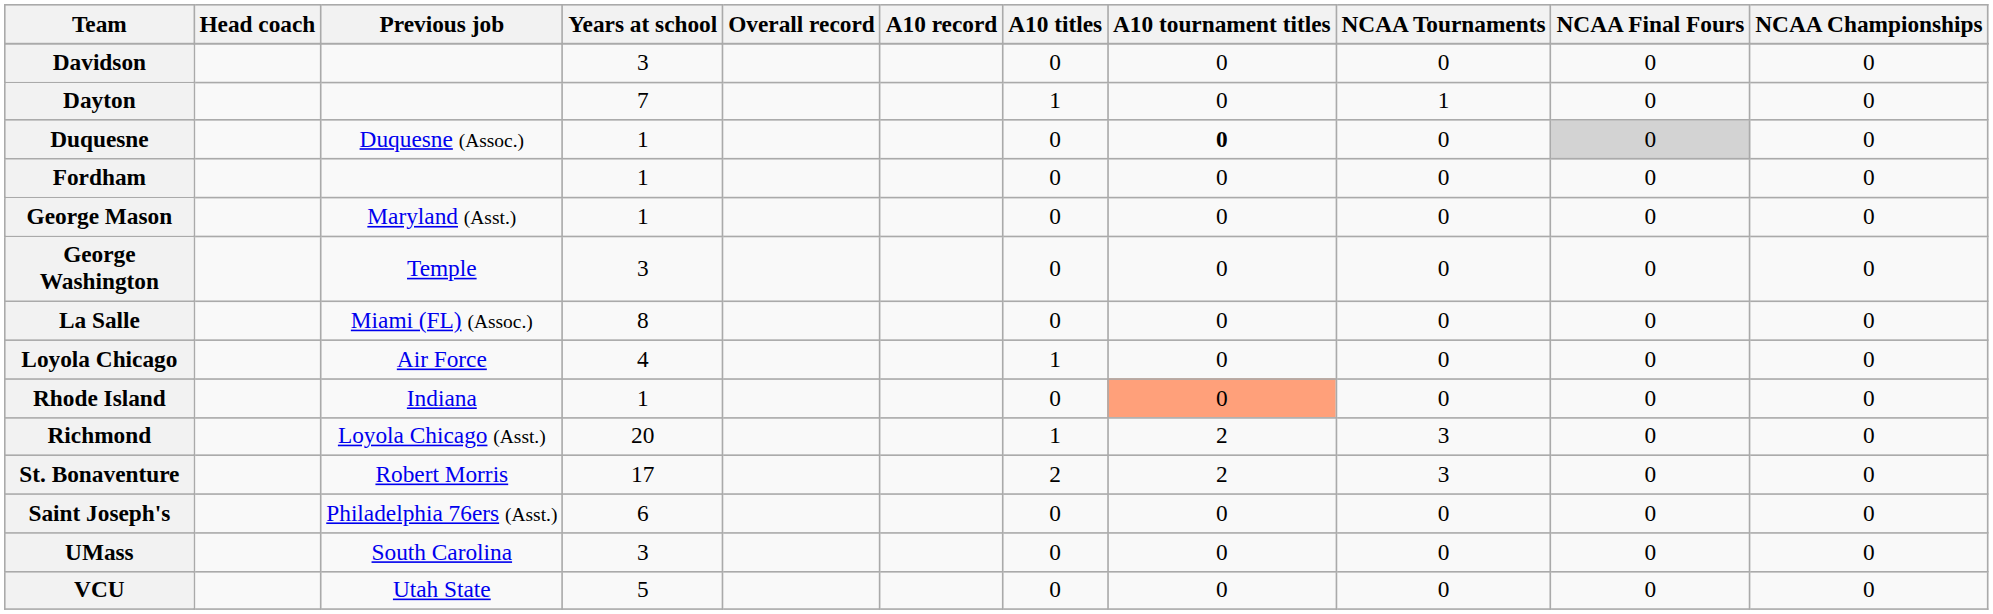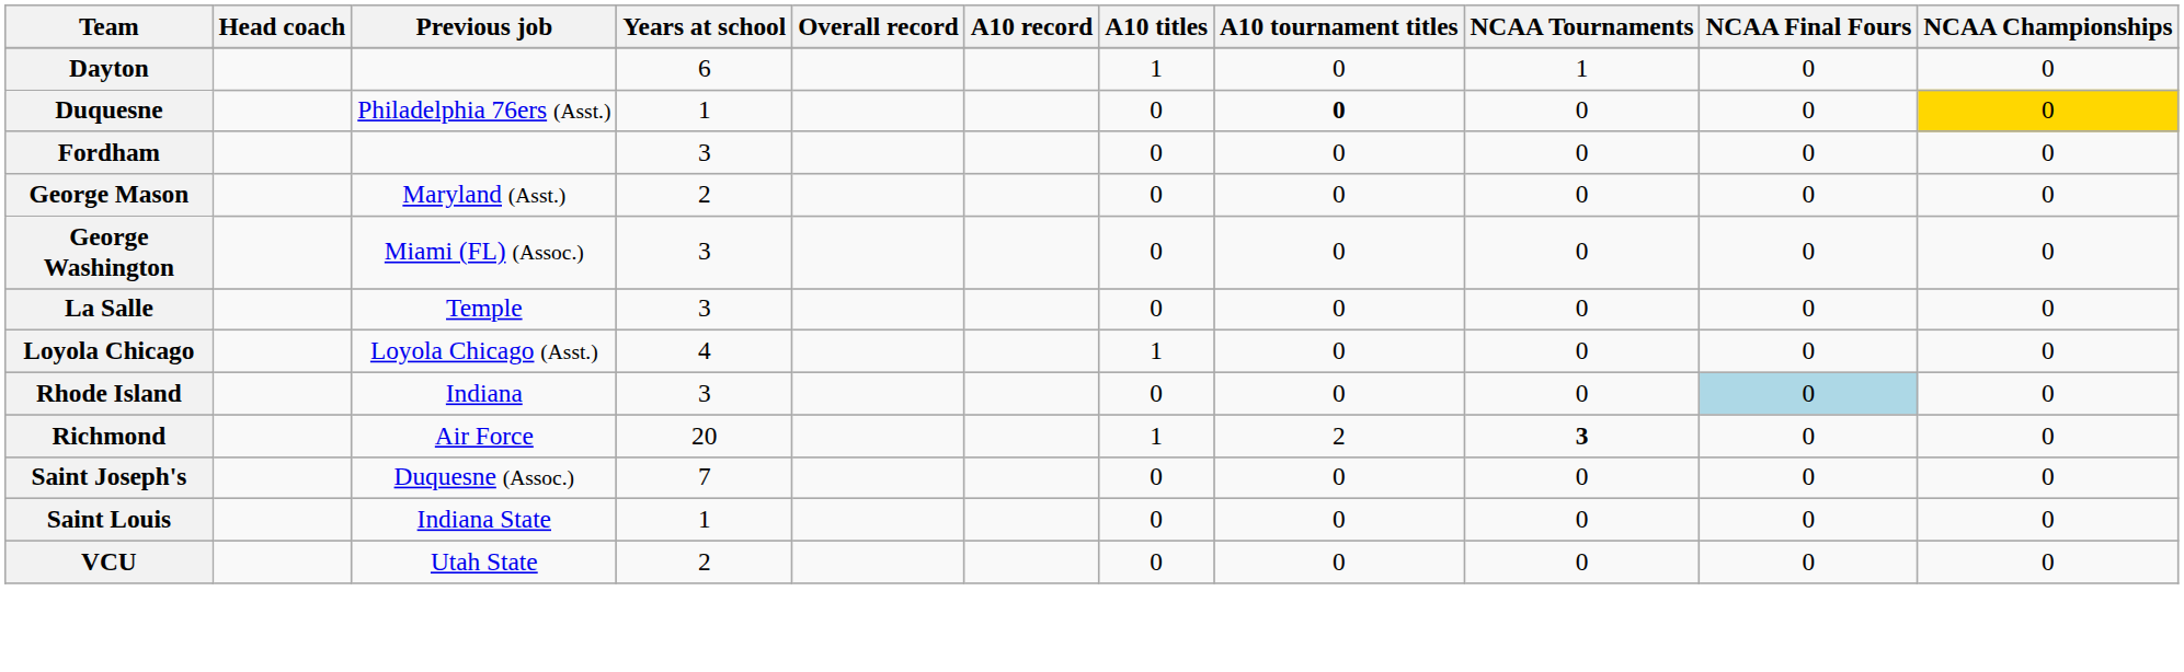- row: Davidson | 3 | 0 | 0 | 0 | 0 | 0
Dayton | Years at school: 7 -> 6
Duquesne | Previous job: Duquesne (Assoc.) -> Philadelphia 76ers (Asst.)
Duquesne | NCAA Final Fours: lightgrey background -> no background
Duquesne | NCAA Championships: no background -> gold background
Fordham | Years at school: 1 -> 3
George Mason | Years at school: 1 -> 2
George Washington | Previous job: Temple -> Miami (FL) (Assoc.)
La Salle | Previous job: Miami (FL) (Assoc.) -> Temple
La Salle | Years at school: 8 -> 3
Loyola Chicago | Previous job: Air Force -> Loyola Chicago (Asst.)
Rhode Island | Years at school: 1 -> 3
Rhode Island | A10 tournament titles: lightsalmon background -> no background
Rhode Island | NCAA Final Fours: no background -> lightblue background
Richmond | Previous job: Loyola Chicago (Asst.) -> Air Force
Richmond | NCAA Tournaments: normal -> bold
- row: St. Bonaventure | Robert Morris | 17 | 2 | 2 | 3 | 0 | 0
Saint Joseph's | Previous job: Philadelphia 76ers (Asst.) -> Duquesne (Assoc.)
Saint Joseph's | Years at school: 6 -> 7
+ row: Saint Louis | Indiana State | 1 | 0 | 0 | 0 | 0 | 0
- row: UMass | South Carolina | 3 | 0 | 0 | 0 | 0 | 0
VCU | Years at school: 5 -> 2
